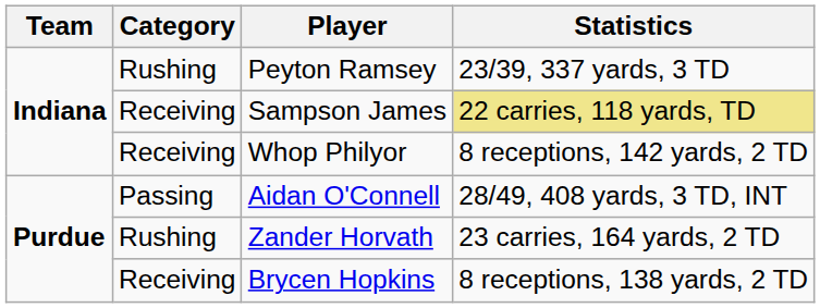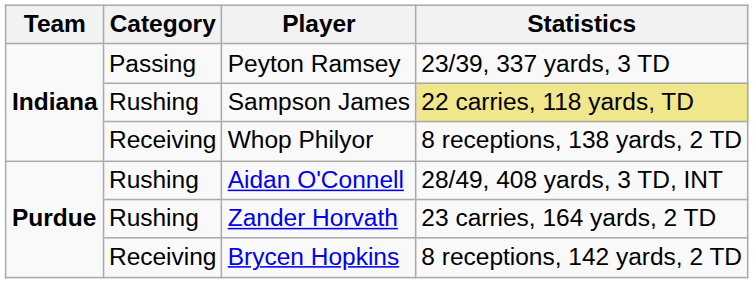Peyton Ramsey | Category: Rushing -> Passing
Sampson James | Category: Receiving -> Rushing
Whop Philyor | Statistics: 8 receptions, 142 yards, 2 TD -> 8 receptions, 138 yards, 2 TD
Aidan O'Connell | Category: Passing -> Rushing
Brycen Hopkins | Statistics: 8 receptions, 138 yards, 2 TD -> 8 receptions, 142 yards, 2 TD
